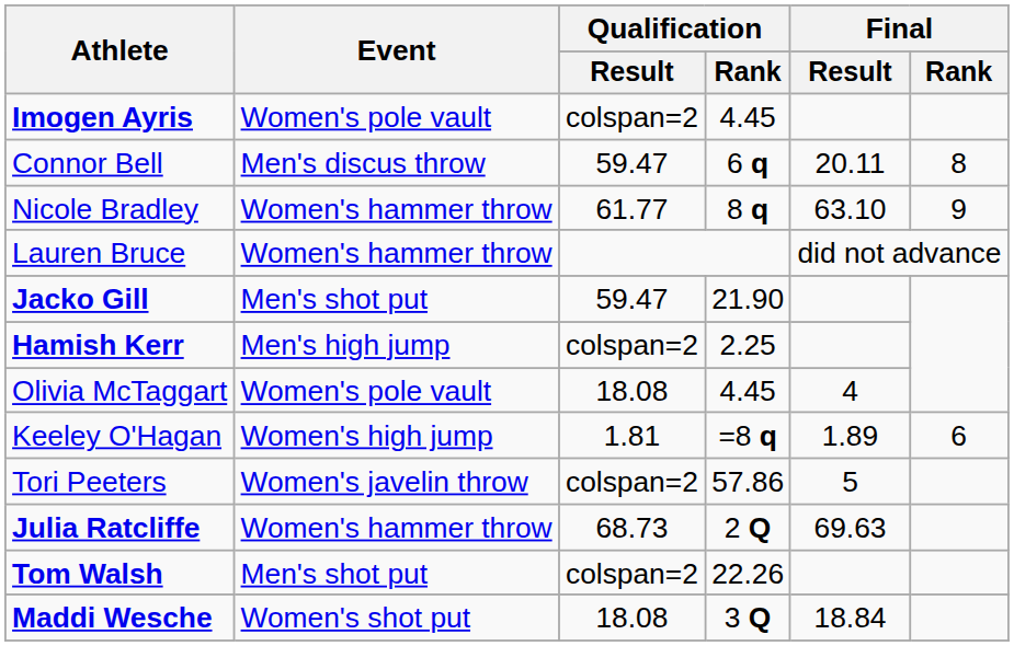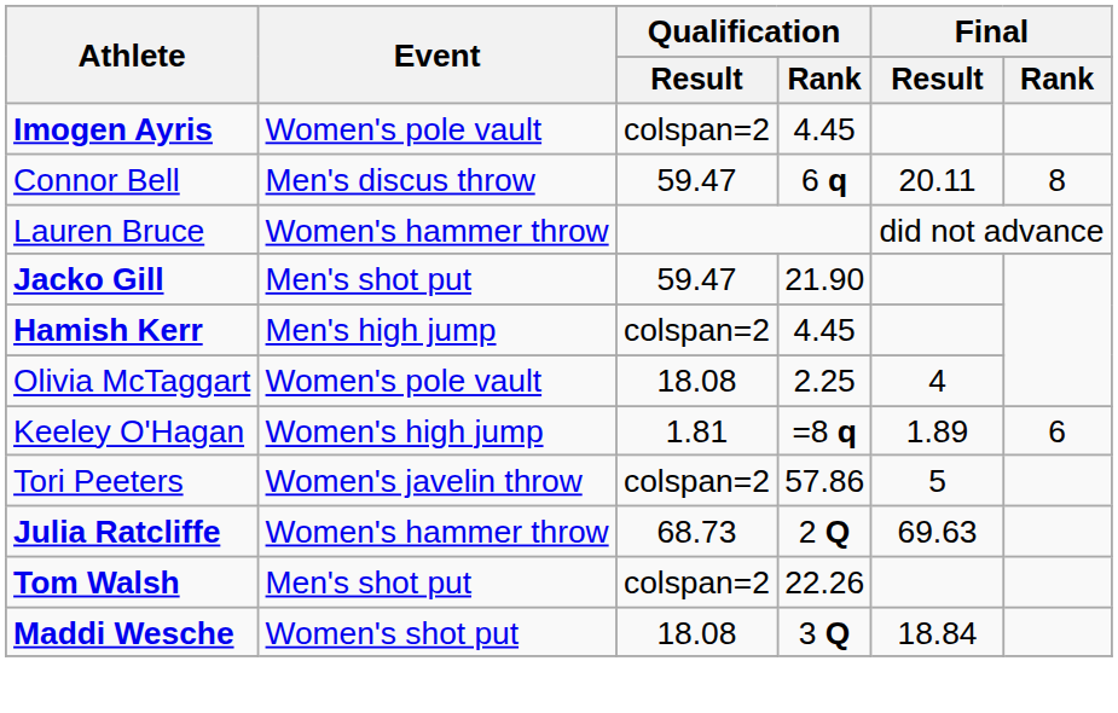- row: Nicole Bradley | Women's hammer throw | 61.77 | 8 q | 63.10 | 9
Hamish Kerr | Qualification / Rank: 2.25 -> 4.45
Olivia McTaggart | Qualification / Rank: 4.45 -> 2.25
